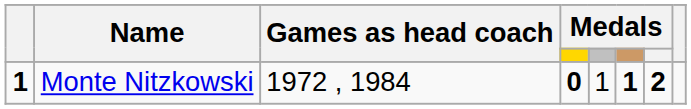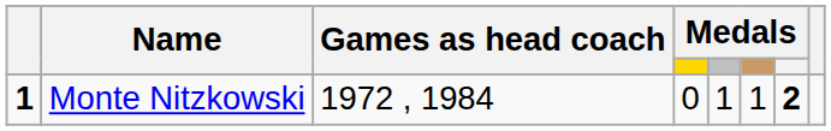Monte Nitzkowski | column 4: bold -> normal
Monte Nitzkowski | column 6: bold -> normal
